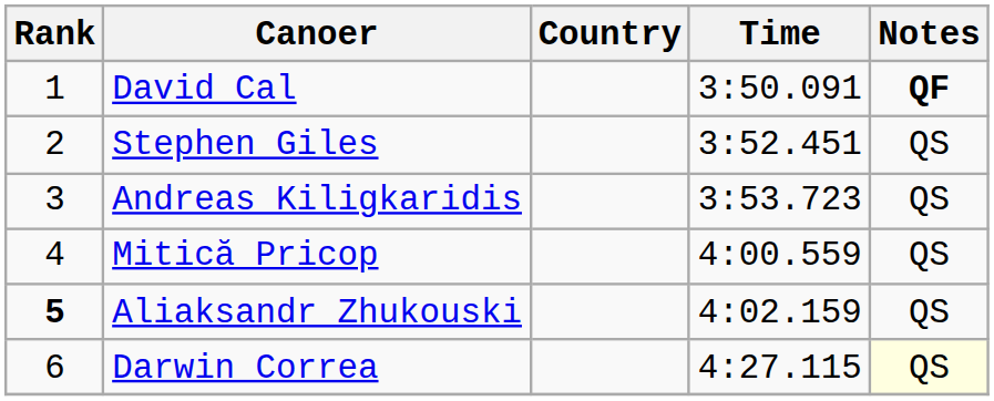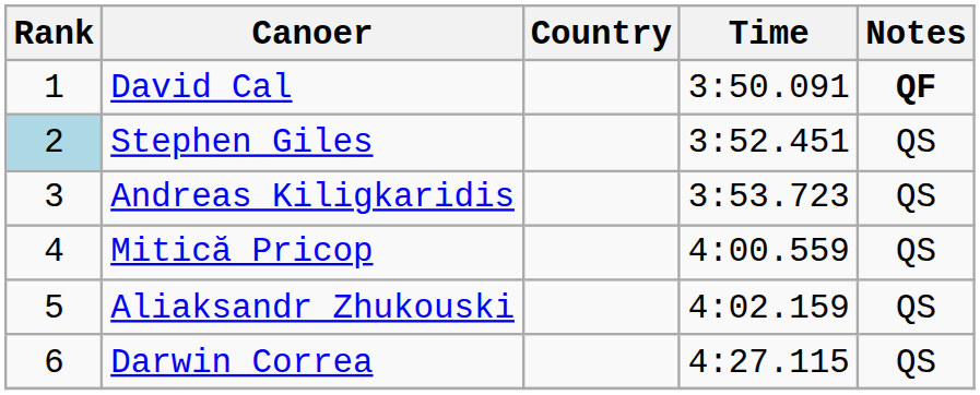Stephen Giles | Rank: no background -> lightblue background
Aliaksandr Zhukouski | Rank: bold -> normal
Darwin Correa | Notes: lightyellow background -> no background
